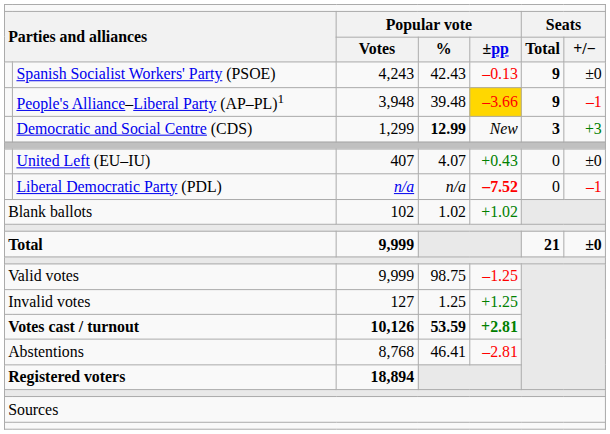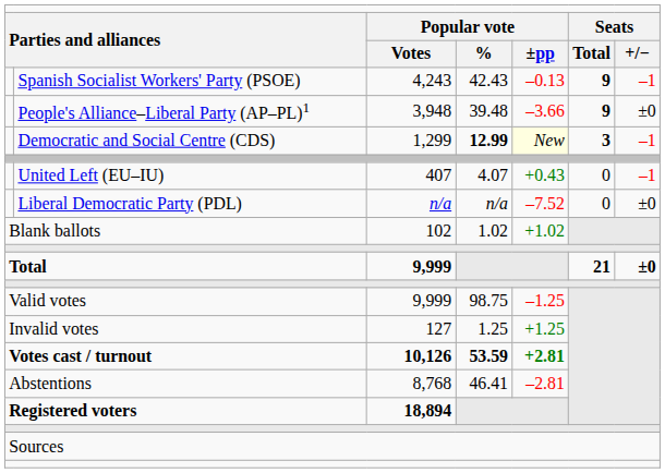Spanish Socialist Workers' Party (PSOE) | column 7: ±0 -> –1
People's Alliance–Liberal Party (AP–PL)1 | column 5: gold background -> no background
People's Alliance–Liberal Party (AP–PL)1 | column 7: –1 -> ±0
Democratic and Social Centre (CDS) | column 5: no background -> lightyellow background
Democratic and Social Centre (CDS) | column 7: +3 -> –1
United Left (EU–IU) | column 7: ±0 -> –1
Liberal Democratic Party (PDL) | column 5: bold -> normal
Liberal Democratic Party (PDL) | column 7: –1 -> ±0
